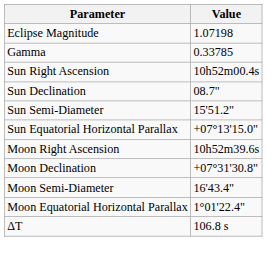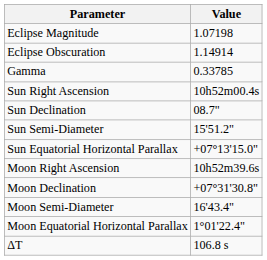+ row: Eclipse Obscuration | 1.14914
